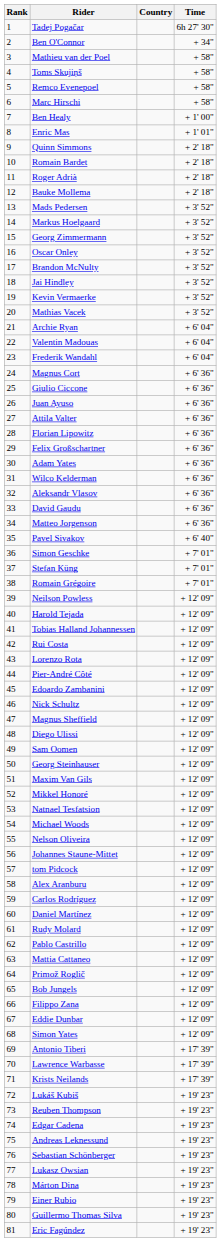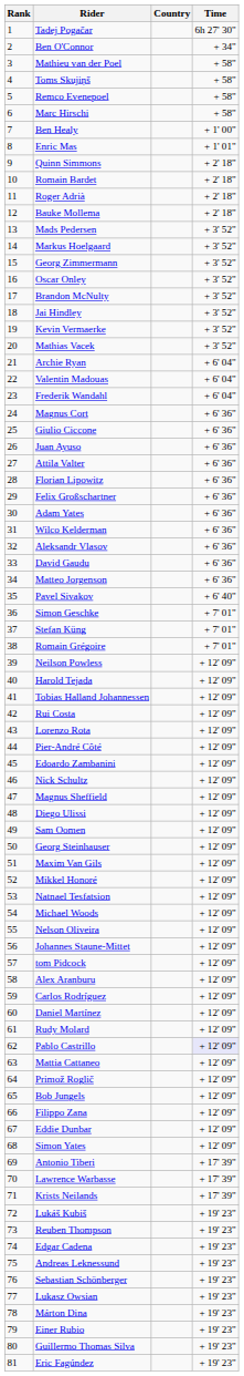Pablo Castrillo | Time: no background -> lavender background
